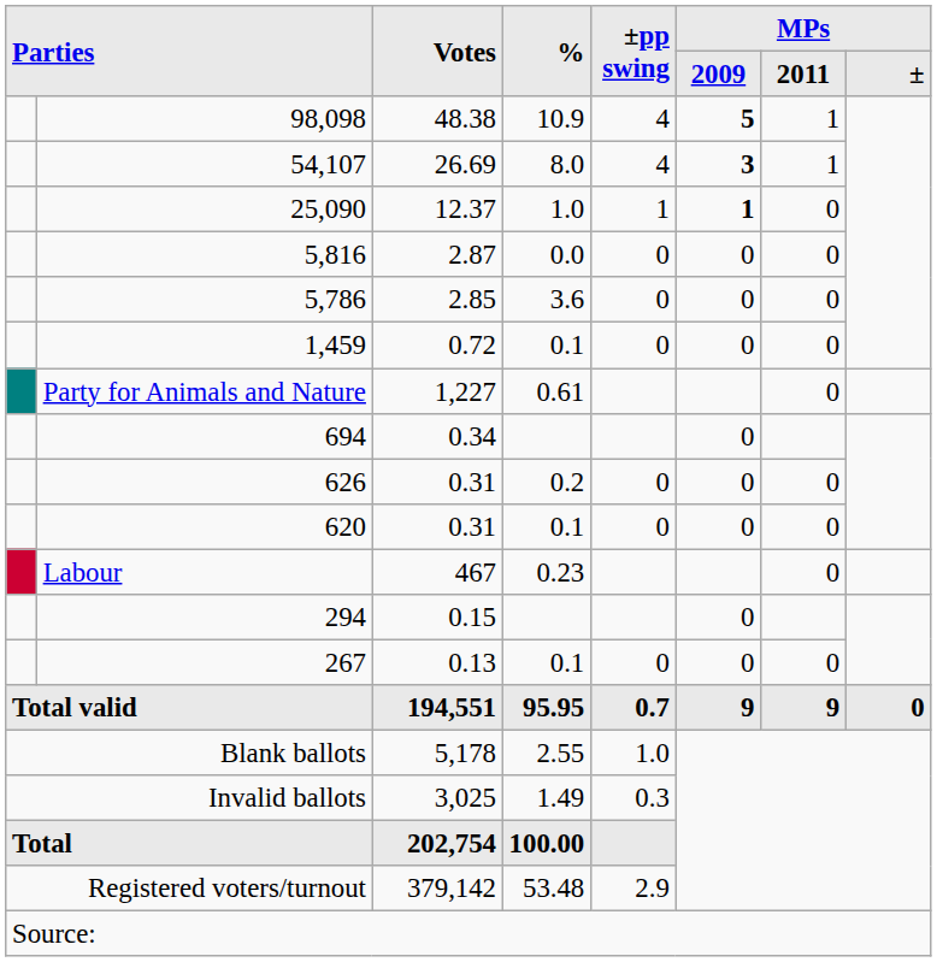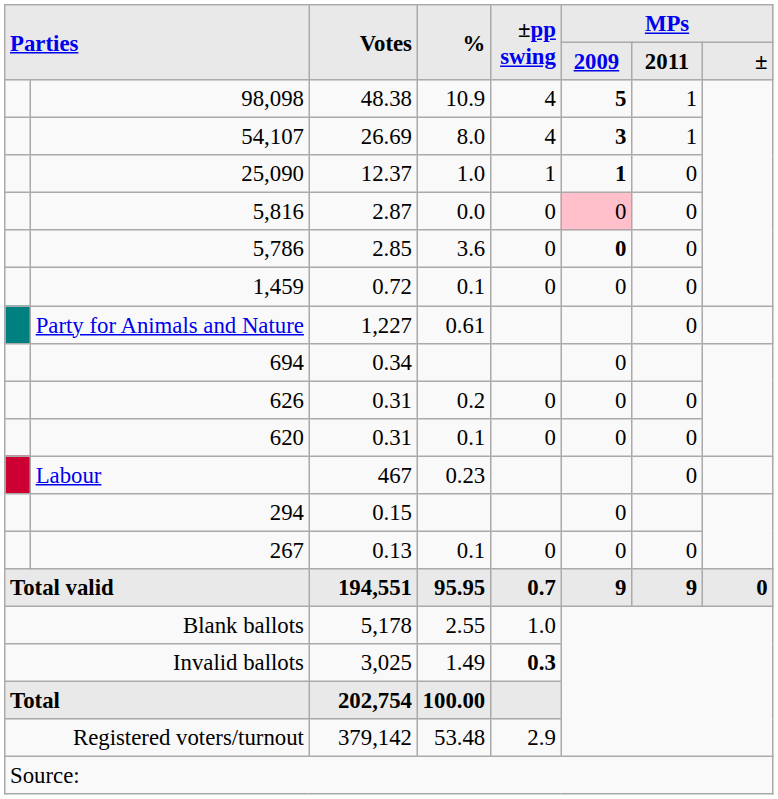5,816 | MPs / 2009: no background -> pink background
5,786 | MPs / 2009: normal -> bold
Invalid ballots | ±pp swing: normal -> bold
